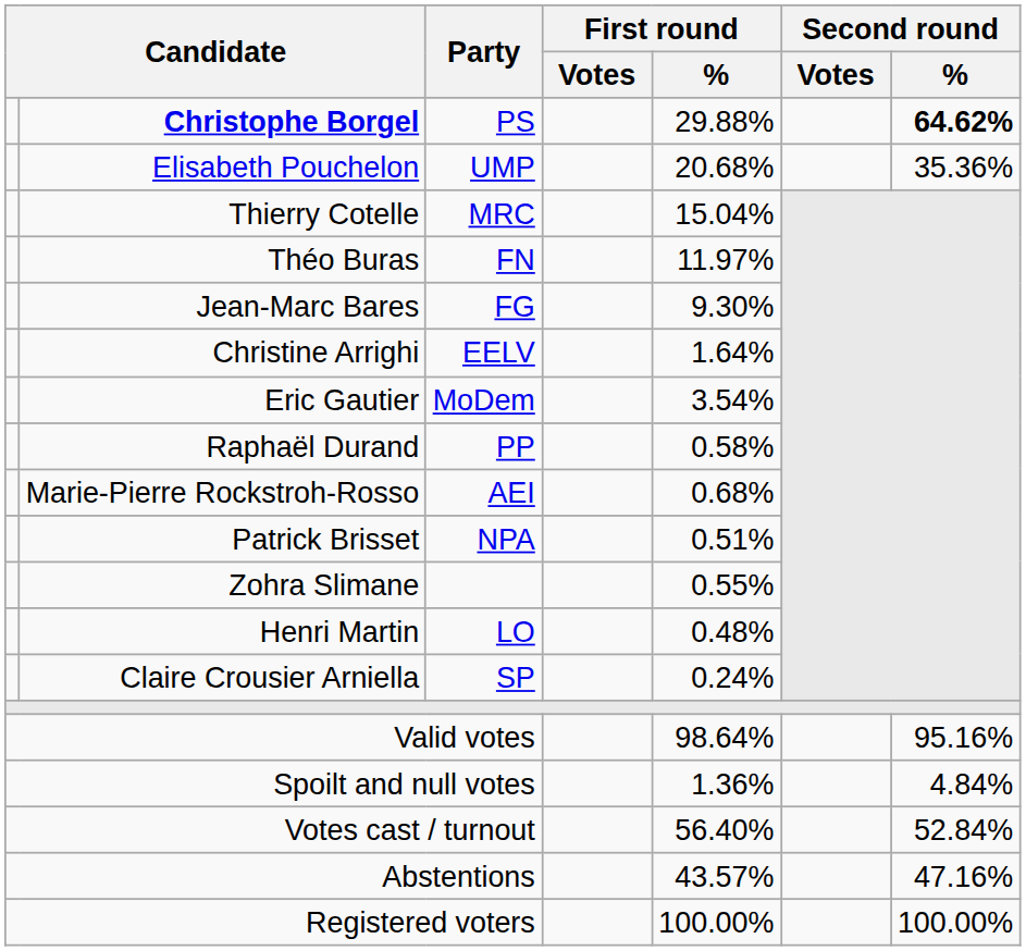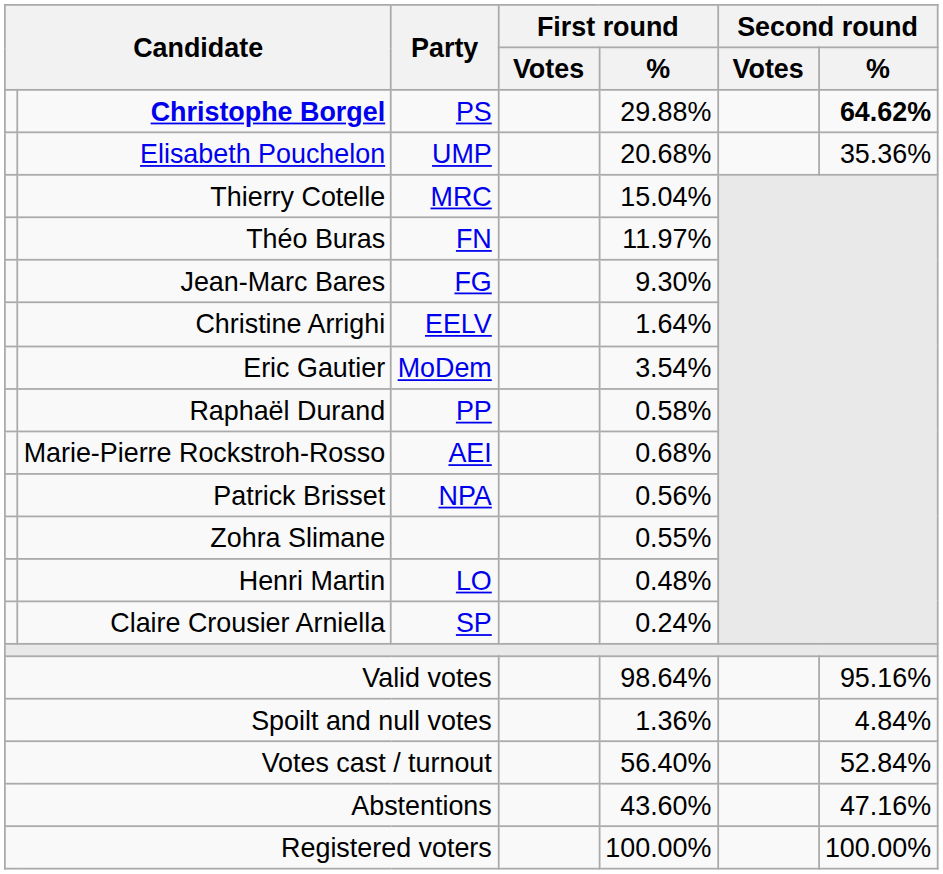Patrick Brisset | First round / %: 0.51% -> 0.56%
Abstentions | First round / %: 43.57% -> 43.60%
